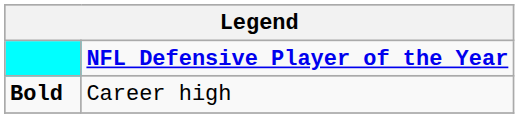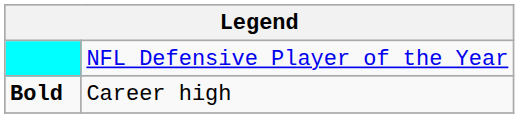row 2 | column 2: bold -> normal
